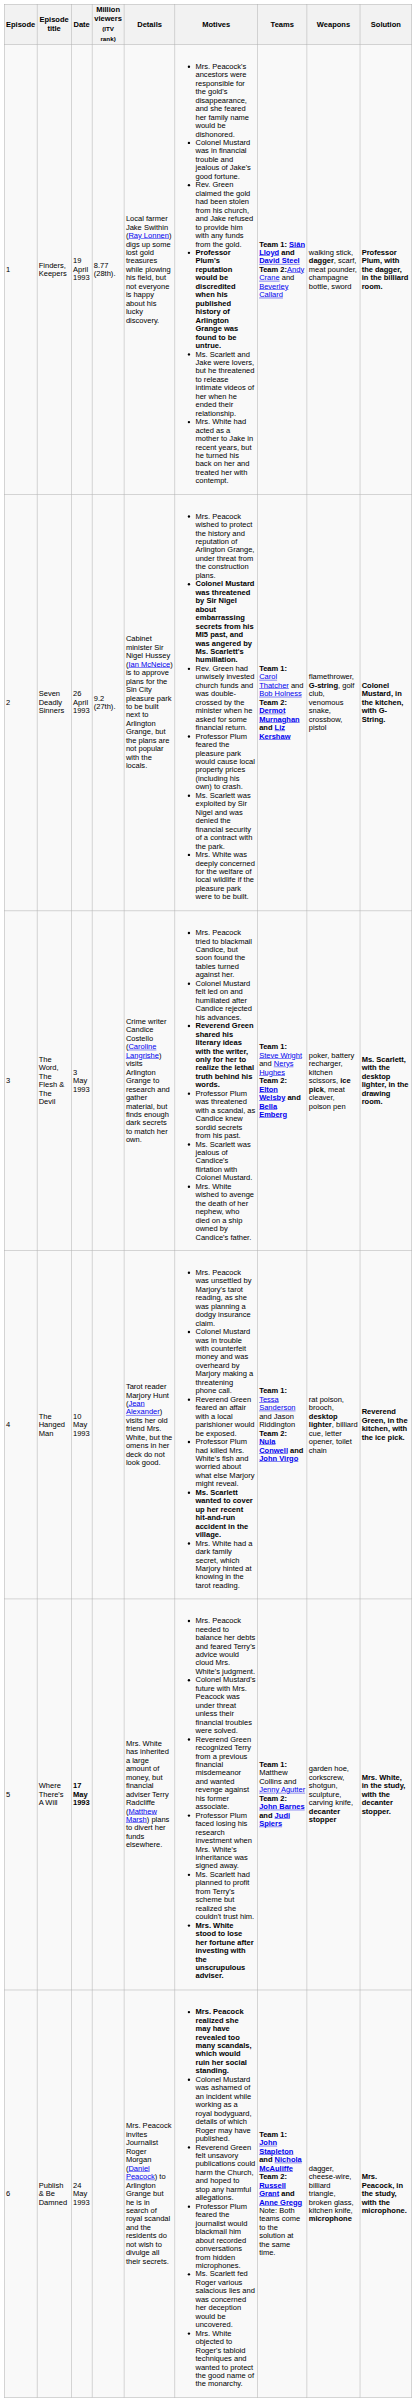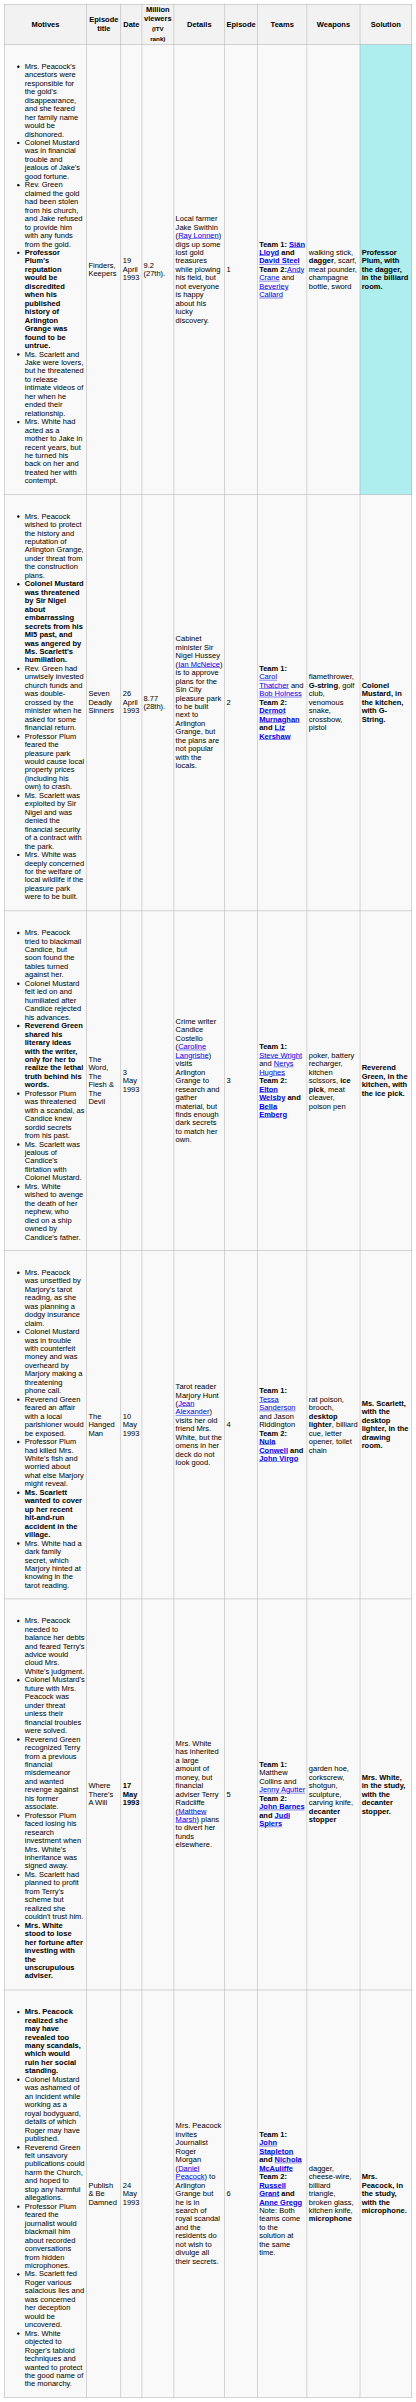columns swapped: Episode <-> Motives
Finders, Keepers | Million viewers (ITV rank): 8.77 (28th). -> 9.2 (27th).
Finders, Keepers | Solution: no background -> paleturquoise background
Seven Deadly Sinners | Million viewers (ITV rank): 9.2 (27th). -> 8.77 (28th).
The Word, The Flesh & The Devil | Solution: Ms. Scarlett, with the desktop lighter, in the drawing room. -> Reverend Green, in the kitchen, with the ice pick.
The Hanged Man | Solution: Reverend Green, in the kitchen, with the ice pick. -> Ms. Scarlett, with the desktop lighter, in the drawing room.
